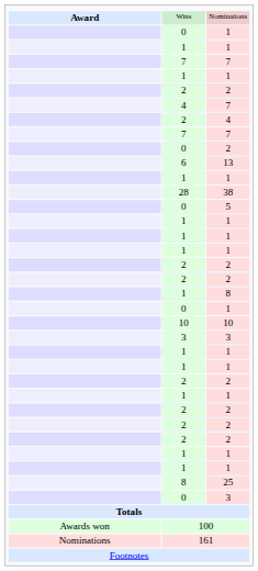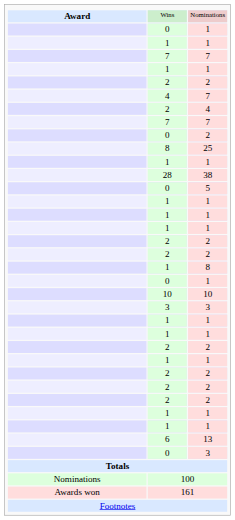rows swapped: 13 <-> 25
100 | column 1: Awards won -> Nominations
161 | column 1: Nominations -> Awards won
